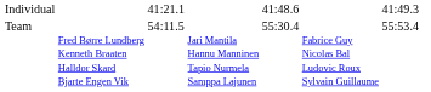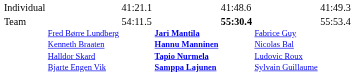Team | column 4: normal -> bold
Team | column 5: normal -> bold
